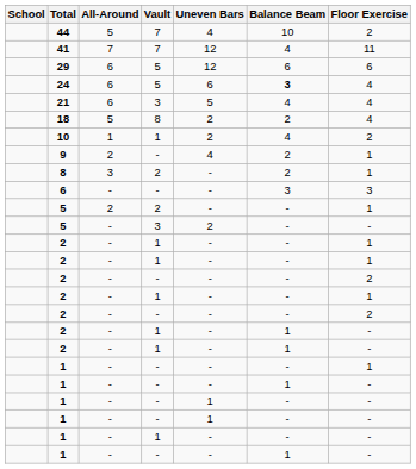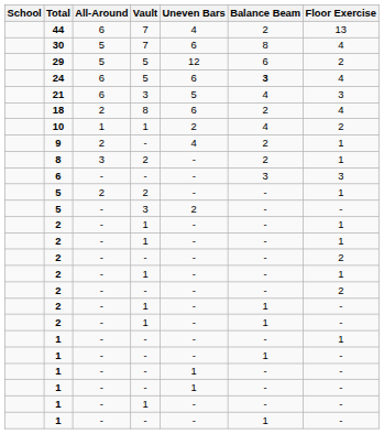44 | All-Around: 5 -> 6
44 | Balance Beam: 10 -> 2
44 | Floor Exercise: 2 -> 13
- row: 41 | 7 | 7 | 12 | 4 | 11
+ row: 30 | 5 | 7 | 6 | 8 | 4
29 | All-Around: 6 -> 5
29 | Floor Exercise: 6 -> 2
21 | Floor Exercise: 4 -> 3
18 | All-Around: 5 -> 2
18 | Uneven Bars: 2 -> 6
